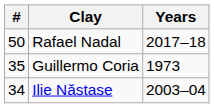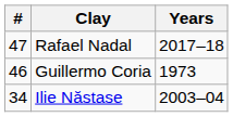Rafael Nadal | #: 50 -> 47
Guillermo Coria | #: 35 -> 46
